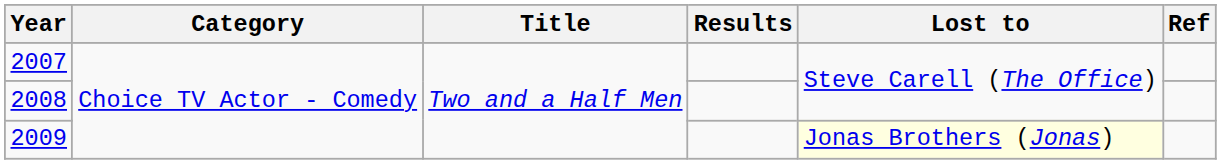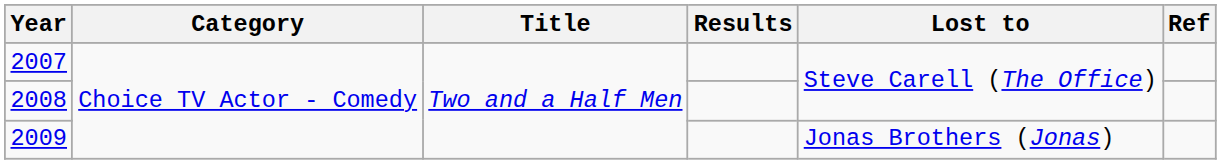2009 | Lost to: lightyellow background -> no background
